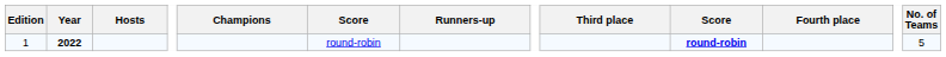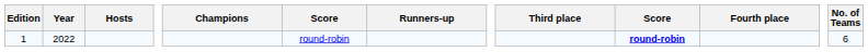1 | Year: bold -> normal
1 | No. of Teams: 5 -> 6
